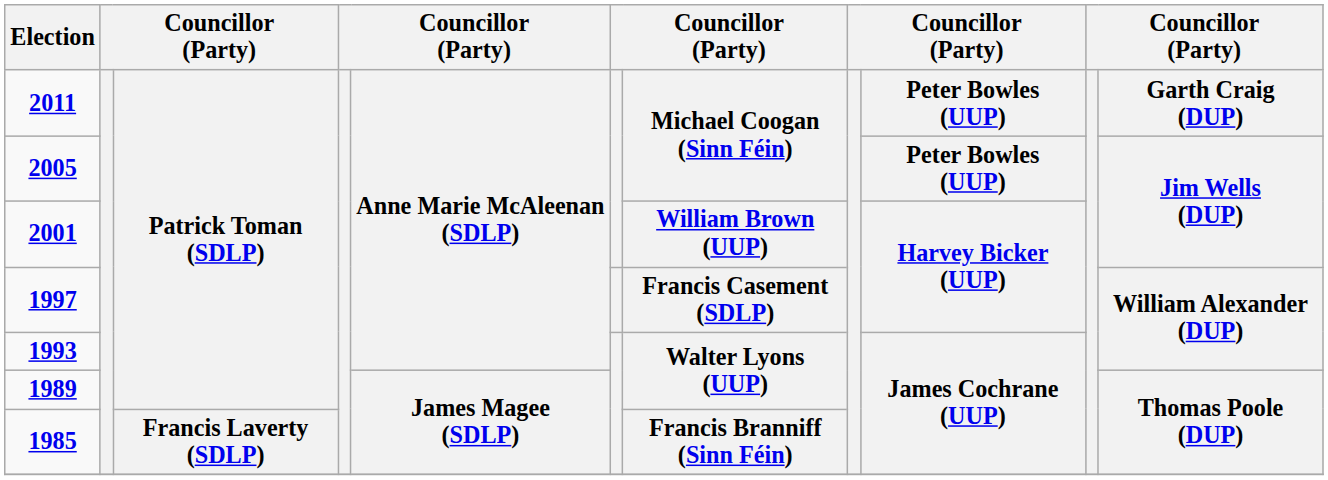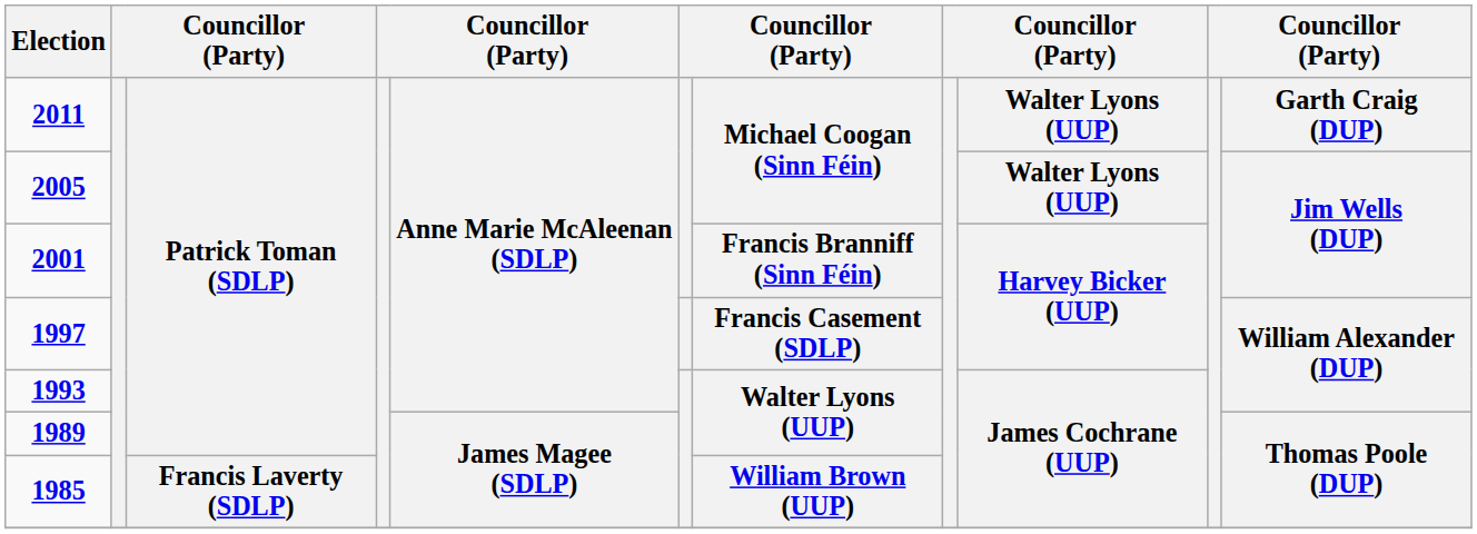2011 | column 9: Peter Bowles (UUP) -> Walter Lyons (UUP)
2005 | column 9: Peter Bowles (UUP) -> Walter Lyons (UUP)
2001 | column 7: William Brown (UUP) -> Francis Branniff (Sinn Féin)
1985 | column 7: Francis Branniff (Sinn Féin) -> William Brown (UUP)
